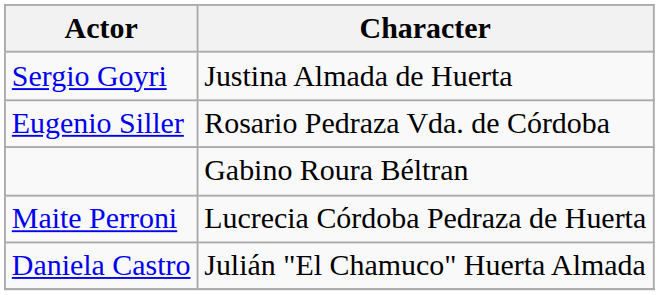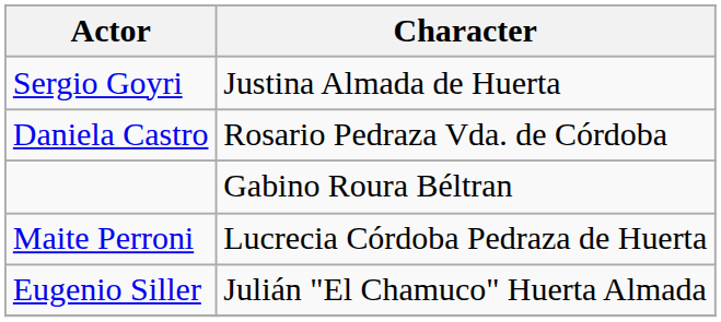row 3 | Actor: Eugenio Siller -> Daniela Castro
row 6 | Actor: Daniela Castro -> Eugenio Siller
